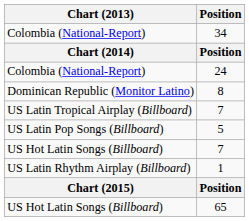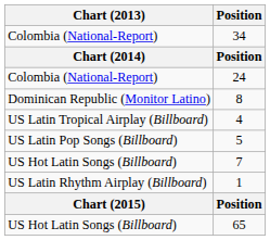row 6 | Position: 7 -> 4
